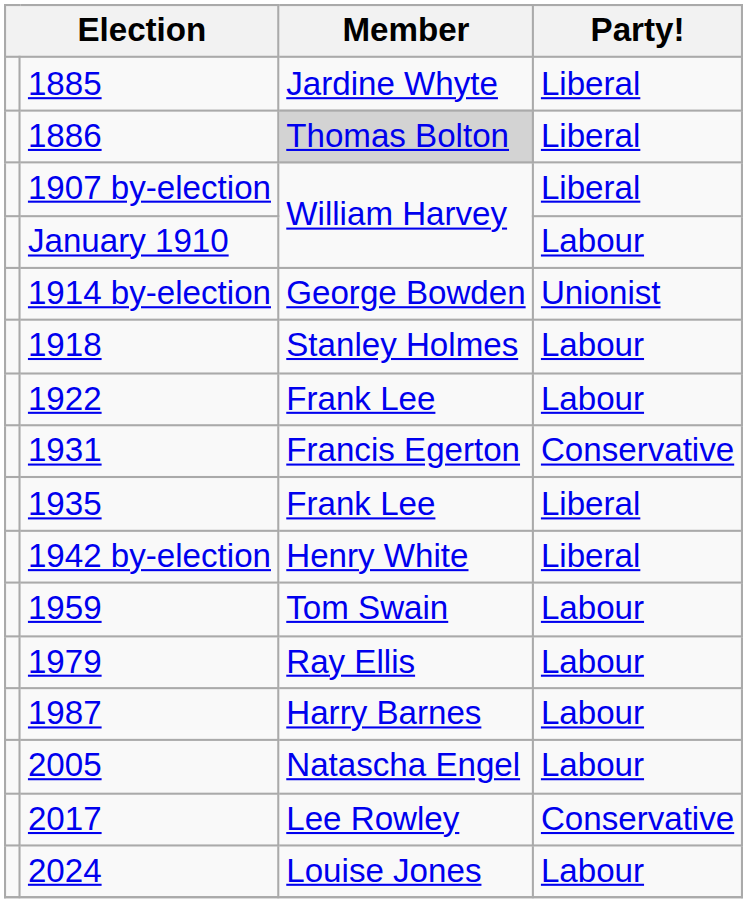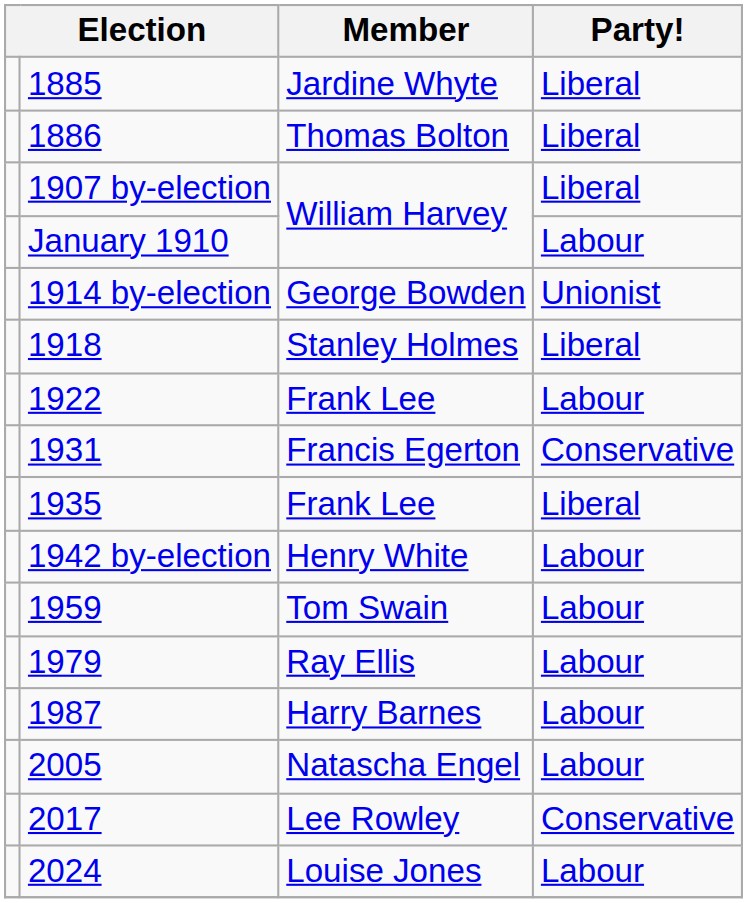1886 | Member: lightgrey background -> no background
1918 | Party!: Labour -> Liberal
1942 by-election | Party!: Liberal -> Labour
